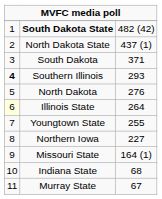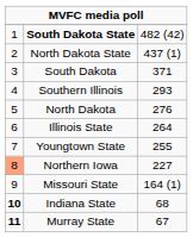Southern Illinois | column 1: bold -> normal
Illinois State | column 1: lightyellow background -> no background
Northern Iowa | column 1: no background -> lightsalmon background
Indiana State | column 1: normal -> bold
Murray State | column 1: normal -> bold
